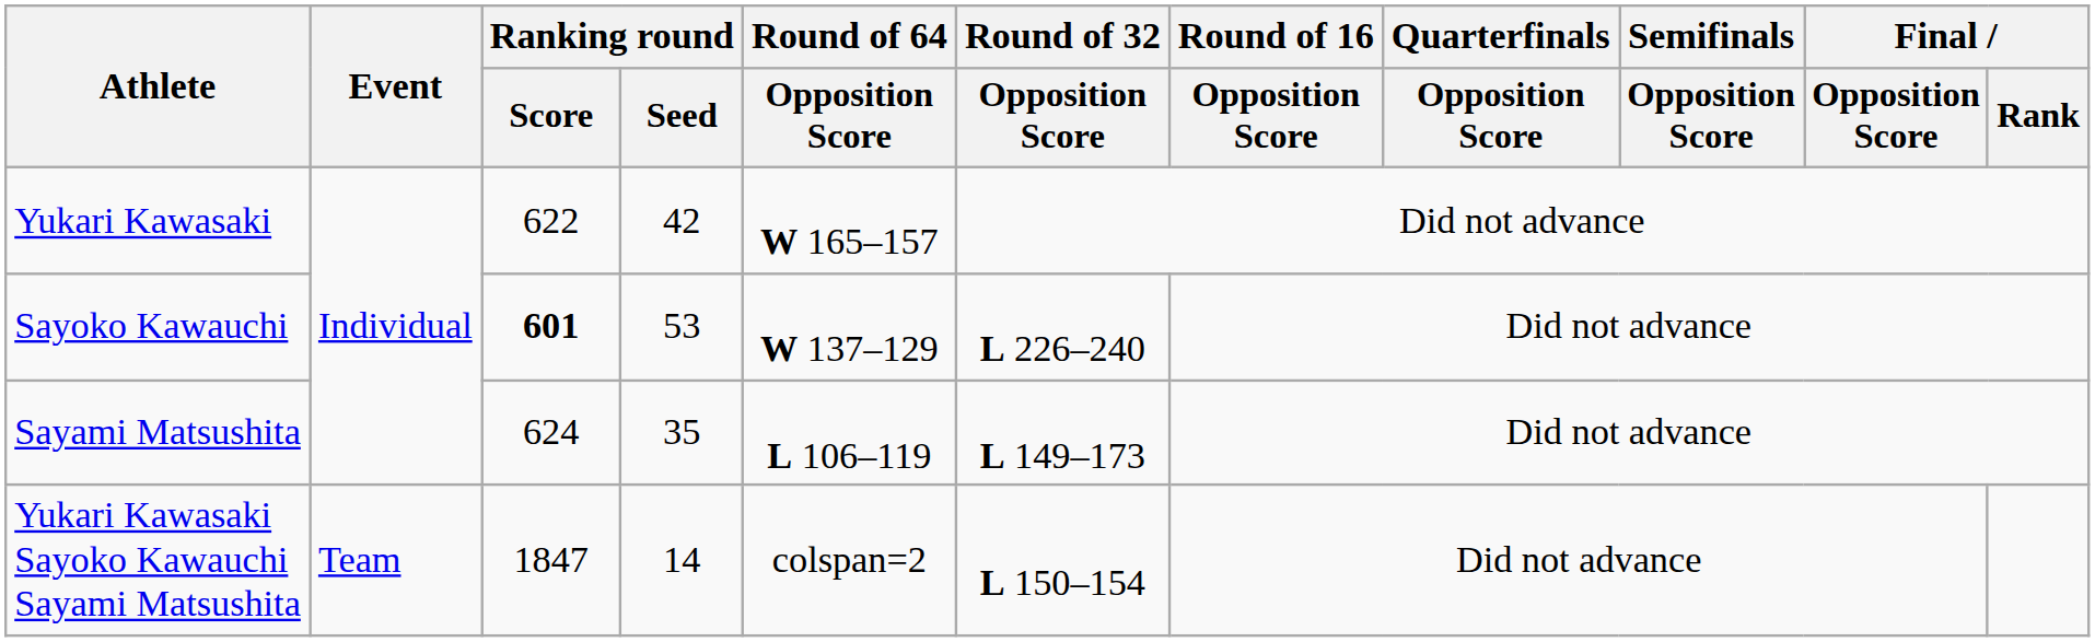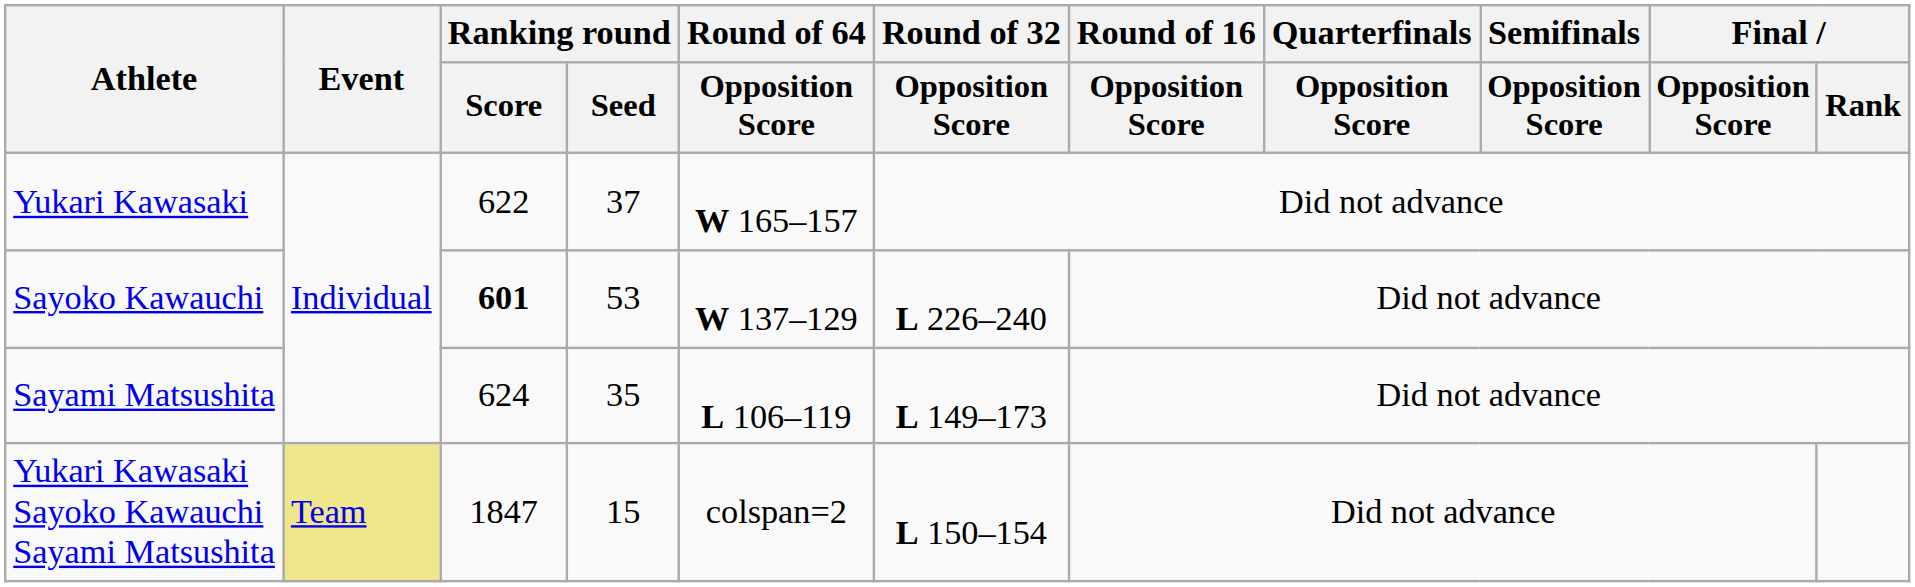Yukari Kawasaki | Ranking round / Seed: 42 -> 37
Yukari Kawasaki Sayoko Kawauchi Sayami Matsushita | Event: no background -> khaki background
Yukari Kawasaki Sayoko Kawauchi Sayami Matsushita | Ranking round / Seed: 14 -> 15
